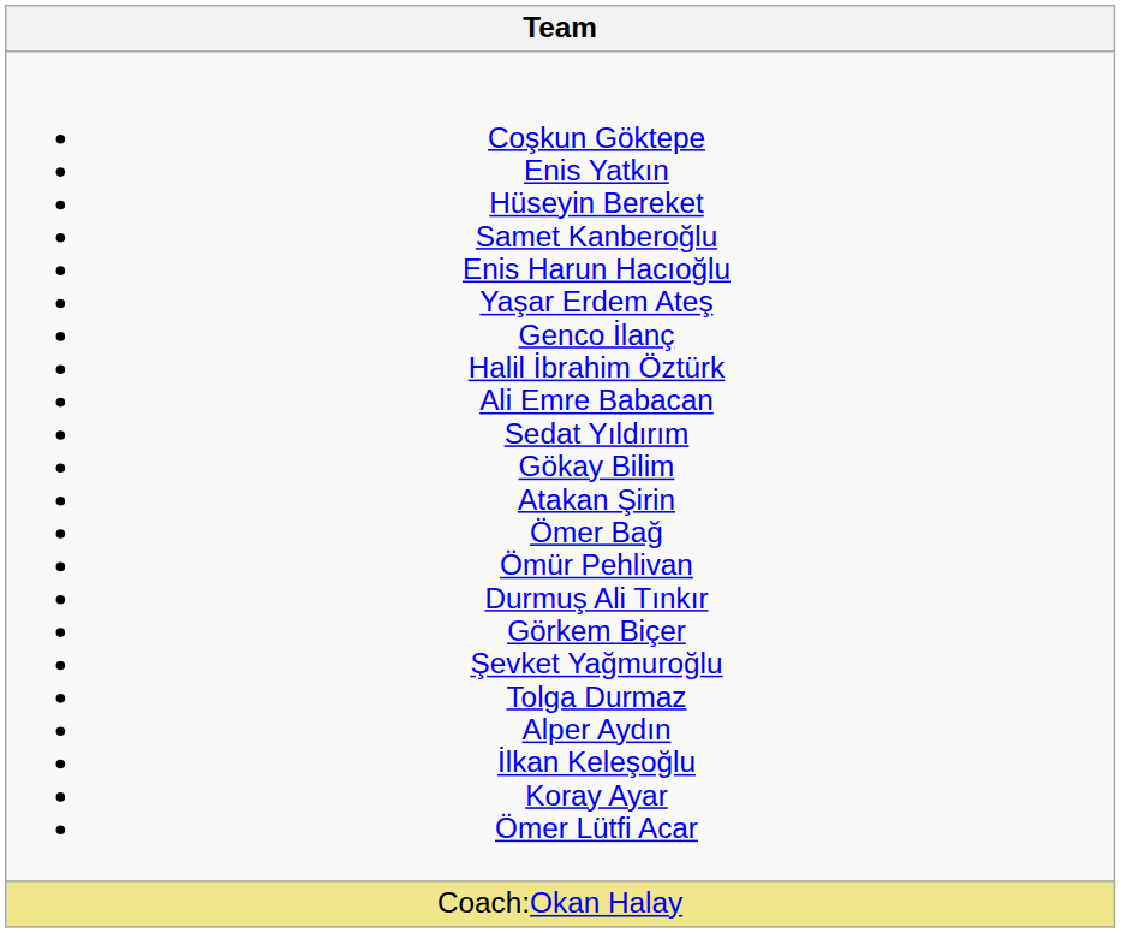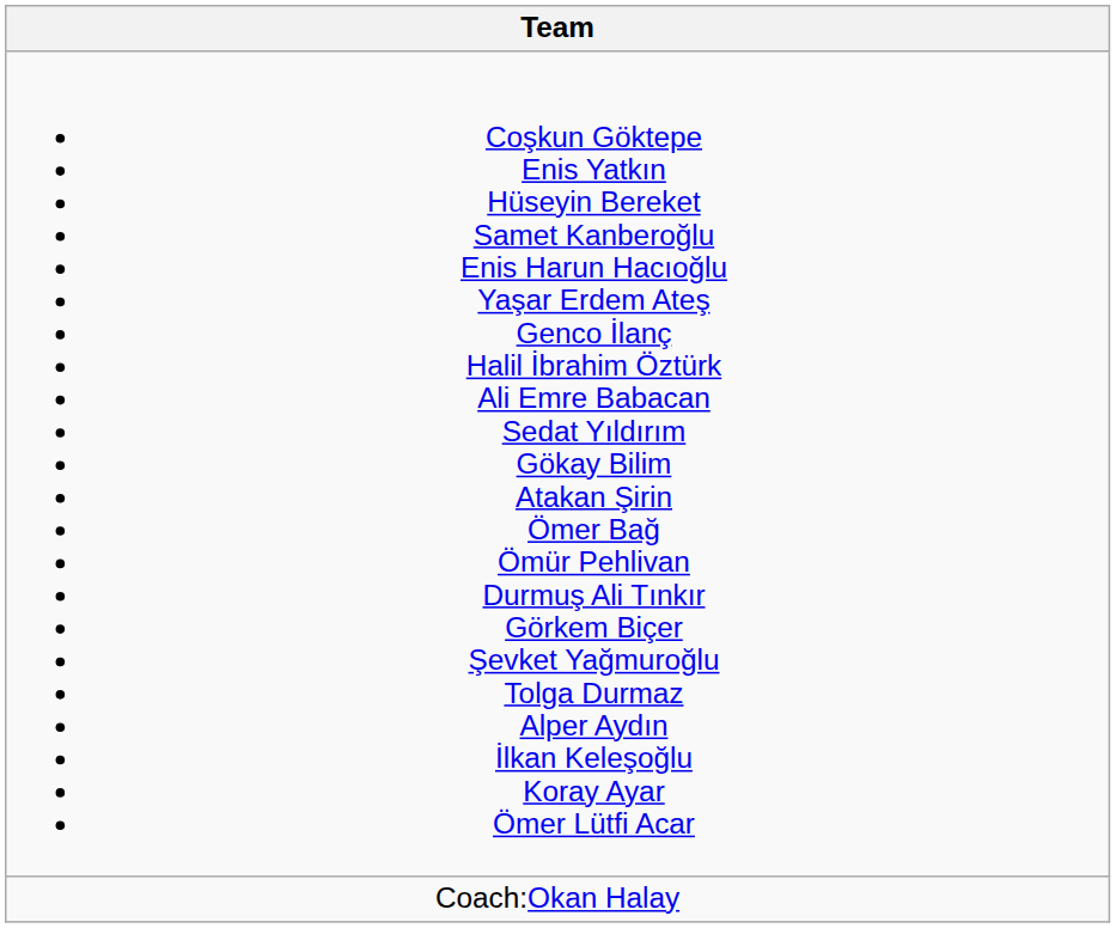row 3 | column 1: khaki background -> no background
